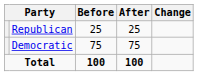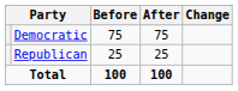rows swapped: Democratic <-> Republican
